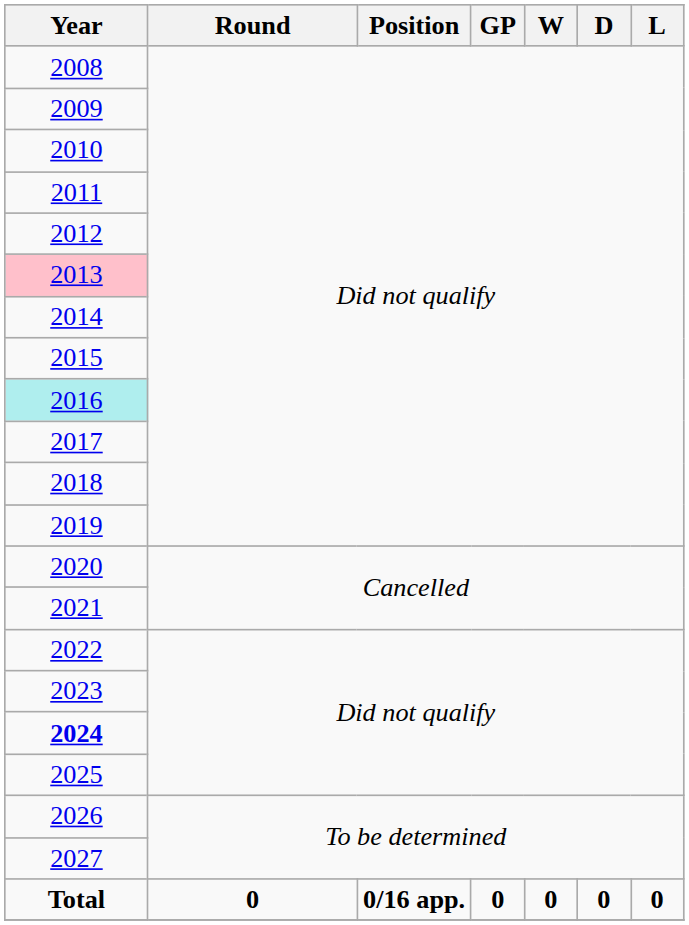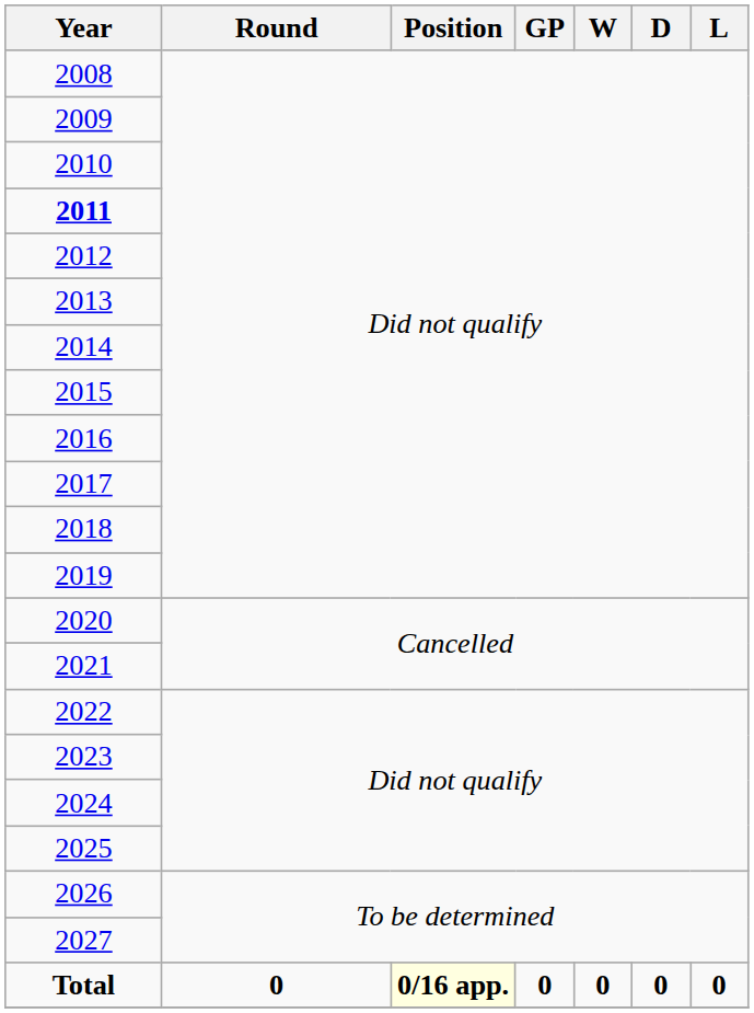2011 | Year: normal -> bold
2013 | Year: pink background -> no background
2016 | Year: paleturquoise background -> no background
2024 | Year: bold -> normal
Total | Position: no background -> lightyellow background
